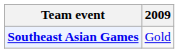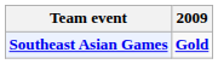Southeast Asian Games | 2009: normal -> bold
